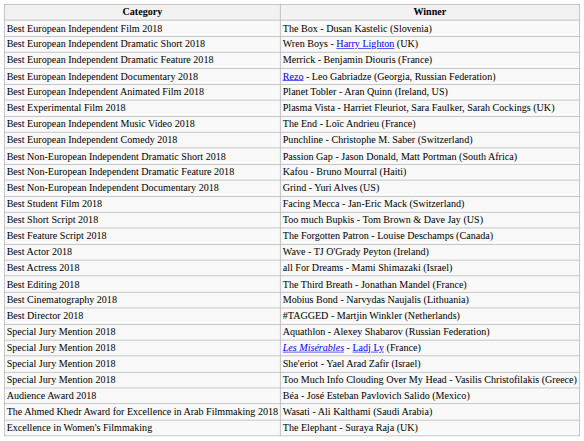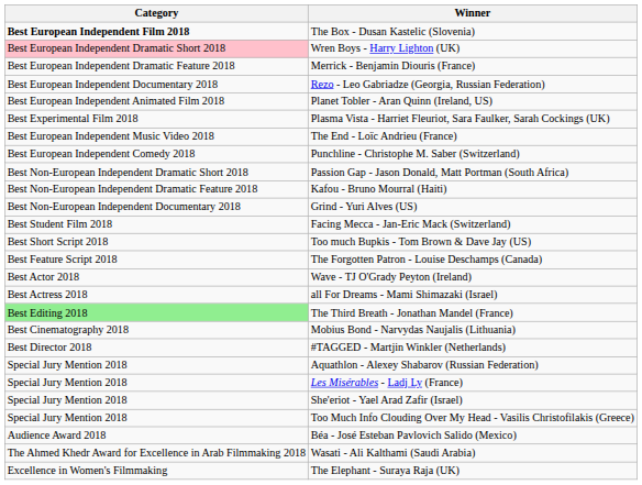The Box - Dusan Kastelic (Slovenia) | Category: normal -> bold
Wren Boys - Harry Lighton (UK) | Category: no background -> pink background
The Third Breath - Jonathan Mandel (France) | Category: no background -> lightgreen background
